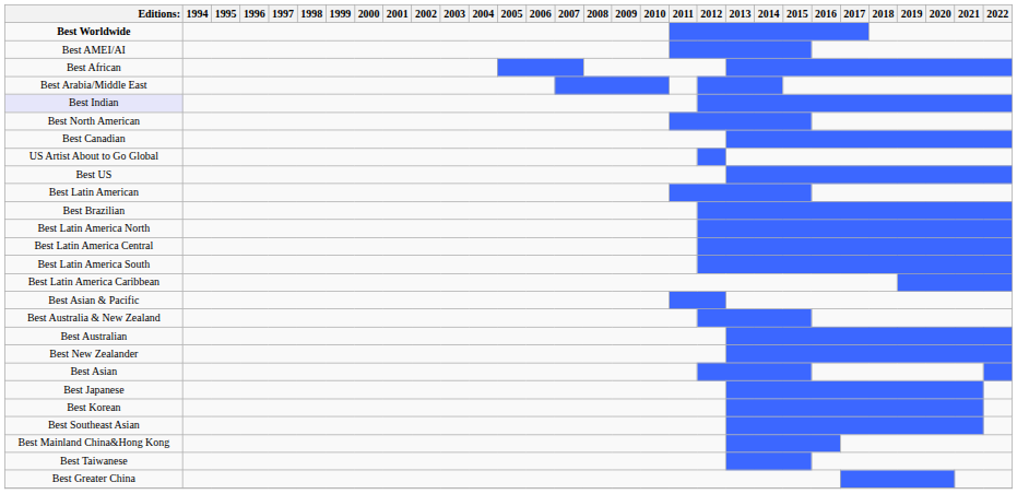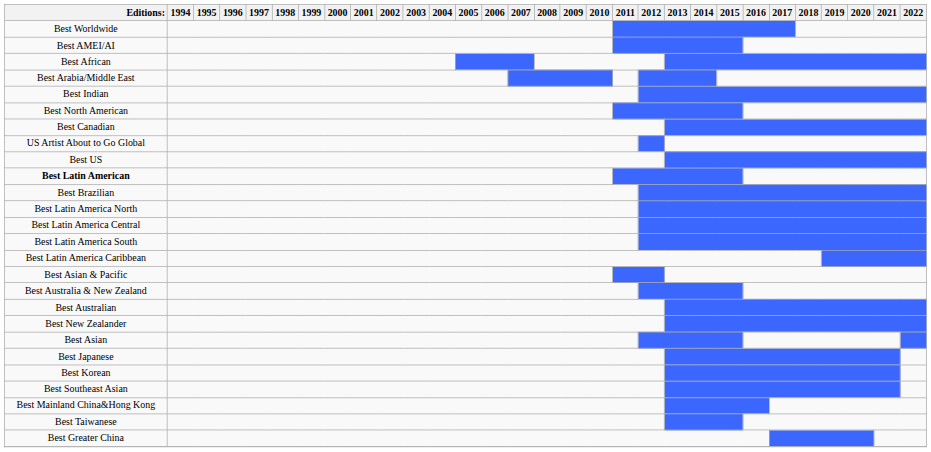Best Worldwide | Editions:: bold -> normal
Best Indian | Editions:: lavender background -> no background
Best Latin American | Editions:: normal -> bold
